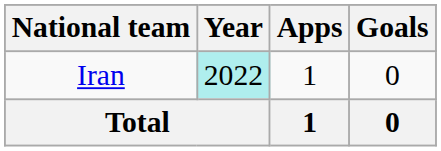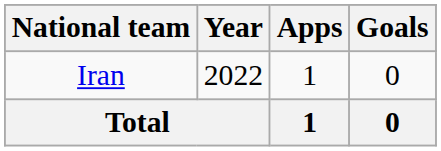Iran | Year: paleturquoise background -> no background
